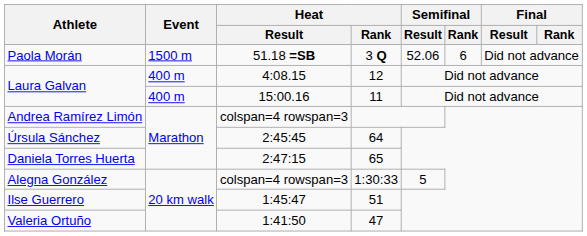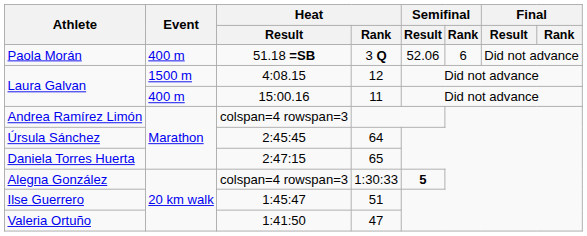3 Q | Event: 1500 m -> 400 m
12 | Event: 400 m -> 1500 m
1:30:33 | Semifinal / Result: normal -> bold
